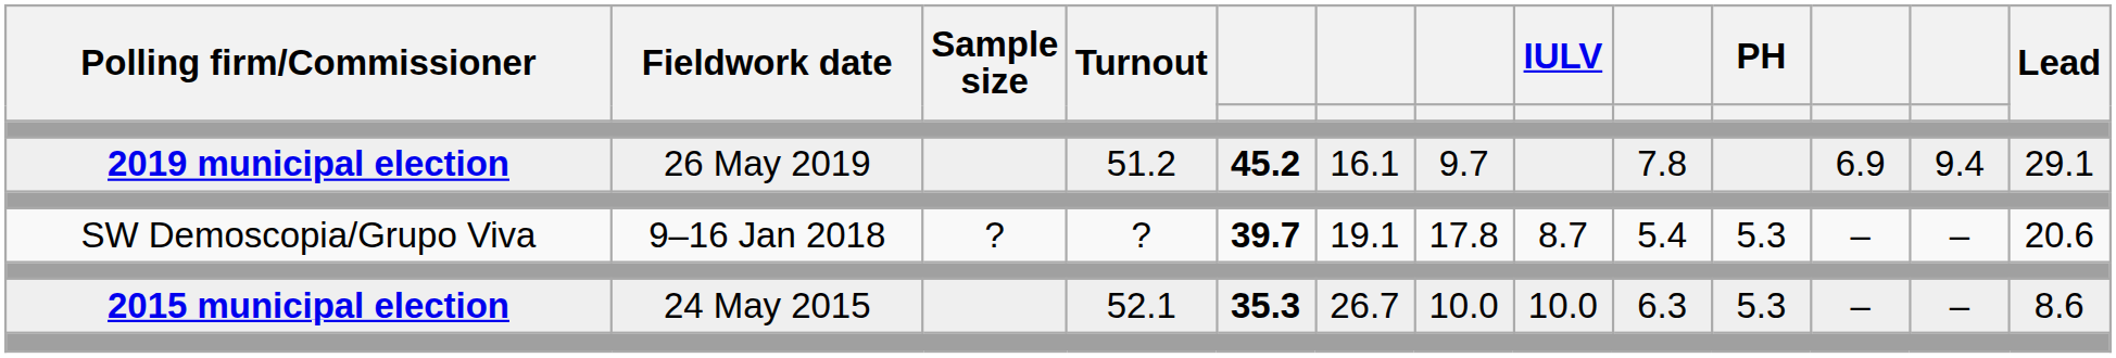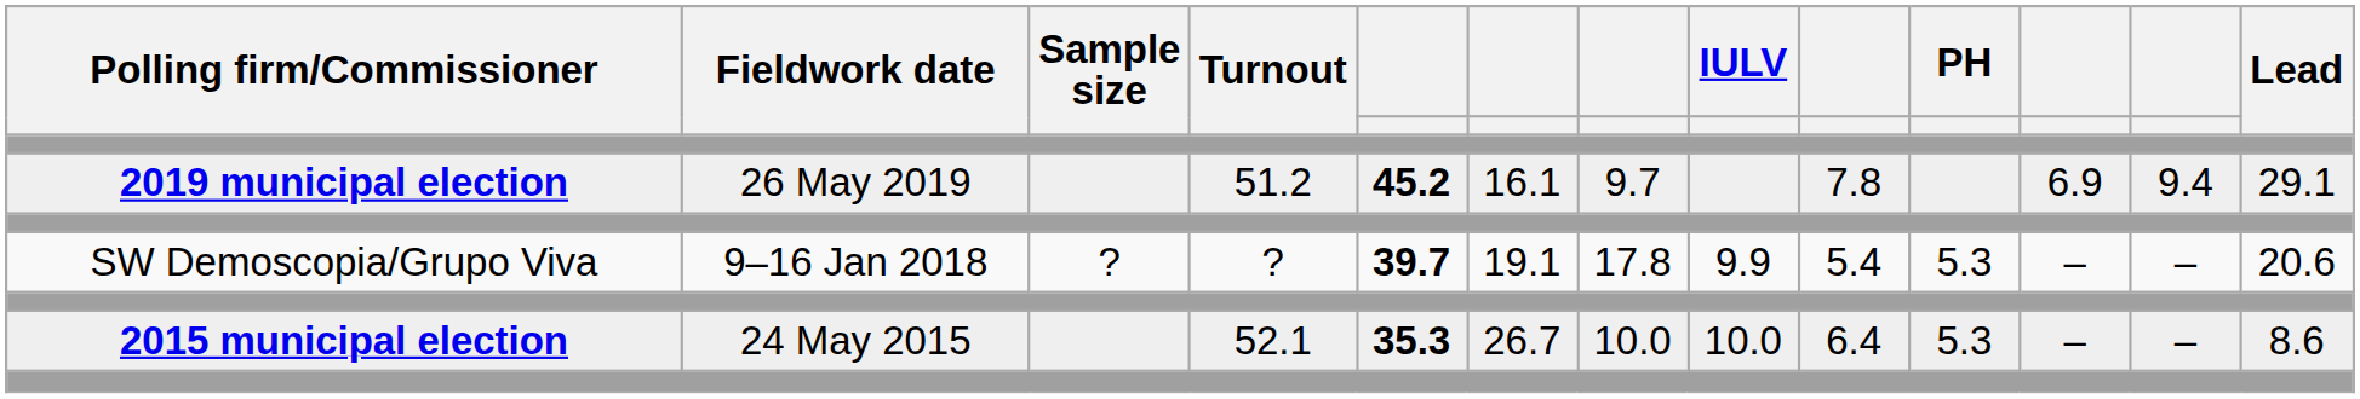SW Demoscopia/Grupo Viva | IULV: 8.7 -> 9.9
2015 municipal election | column 9: 6.3 -> 6.4
